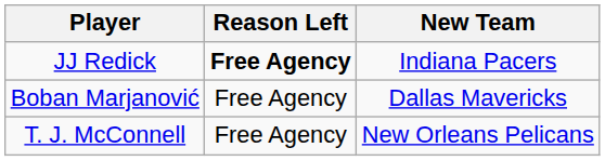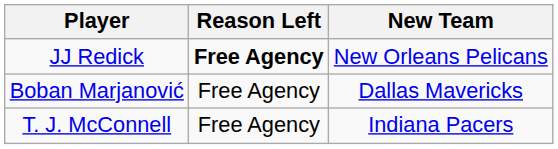JJ Redick | New Team: Indiana Pacers -> New Orleans Pelicans
T. J. McConnell | New Team: New Orleans Pelicans -> Indiana Pacers
